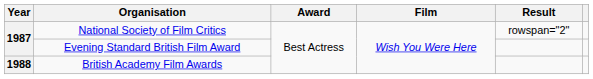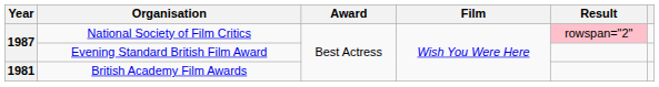National Society of Film Critics | Result: no background -> pink background
British Academy Film Awards | Year: 1988 -> 1981
